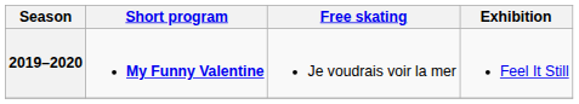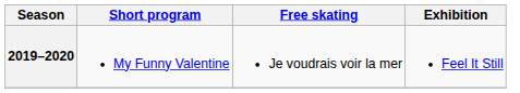2019–2020 | Short program: bold -> normal
